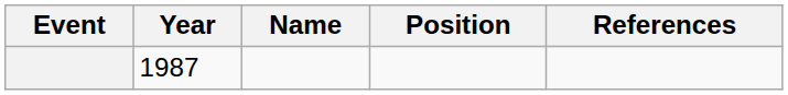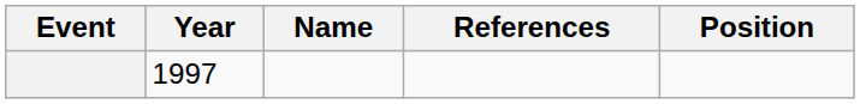columns swapped: Position <-> References
row 2 | Year: 1987 -> 1997
